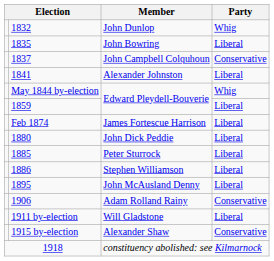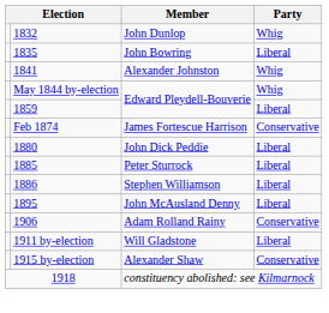- row: 1837 | John Campbell Colquhoun | Conservative
Alexander Johnston | Party: Liberal -> Whig
James Fortescue Harrison | Party: Liberal -> Conservative
